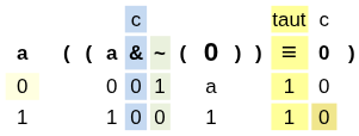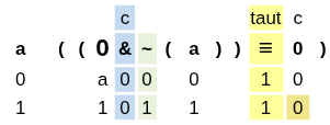row 2 | column 4: a -> 0
row 2 | column 8: 0 -> a
row 3 | column 1: lightyellow background -> no background
row 3 | column 4: 0 -> a
row 3 | column 6: 1 -> 0
row 3 | column 8: a -> 0
row 4 | column 6: 0 -> 1
